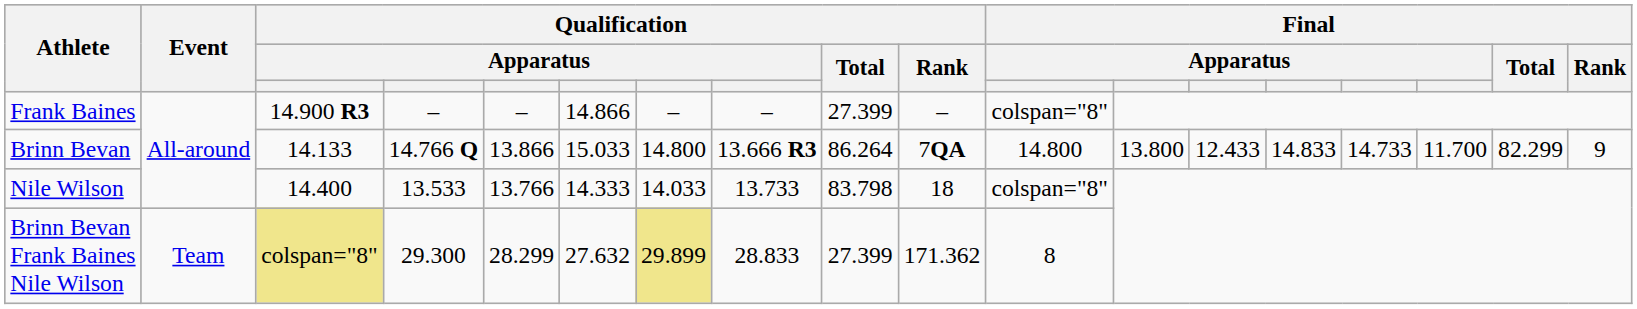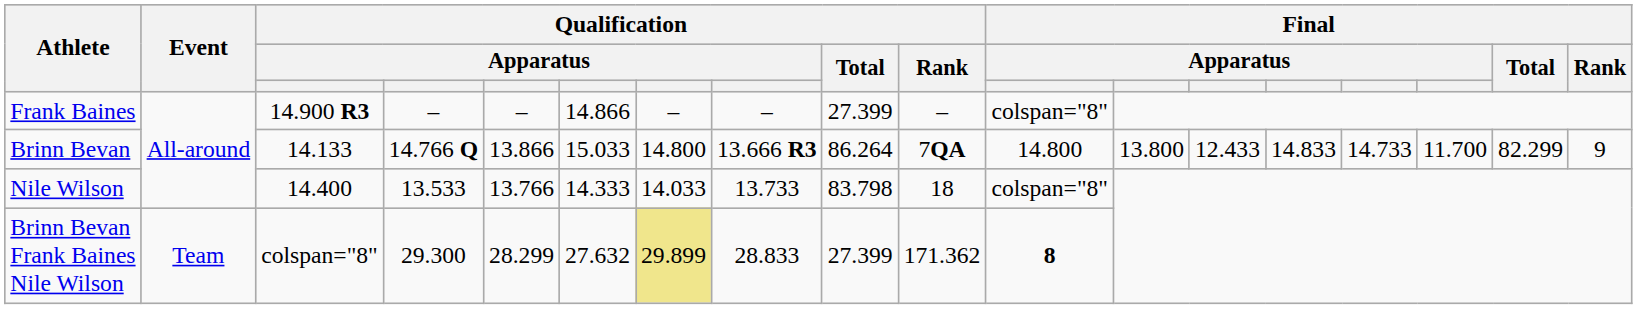Brinn Bevan Frank Baines Nile Wilson | column 3: khaki background -> no background
Brinn Bevan Frank Baines Nile Wilson | column 11: normal -> bold
